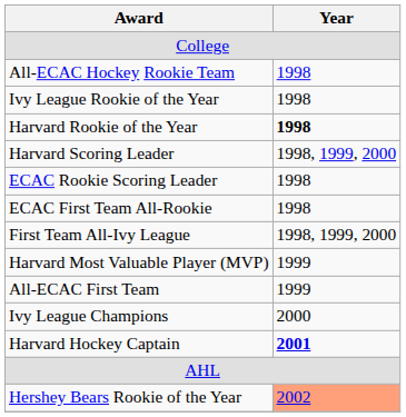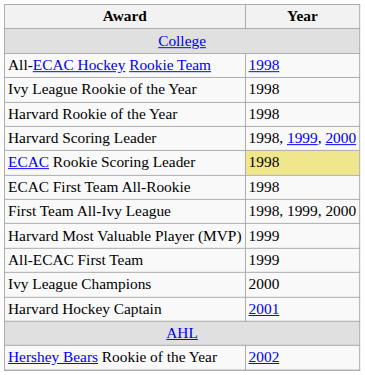Harvard Rookie of the Year | Year: bold -> normal
ECAC Rookie Scoring Leader | Year: no background -> khaki background
Harvard Hockey Captain | Year: bold -> normal
Hershey Bears Rookie of the Year | Year: lightsalmon background -> no background
